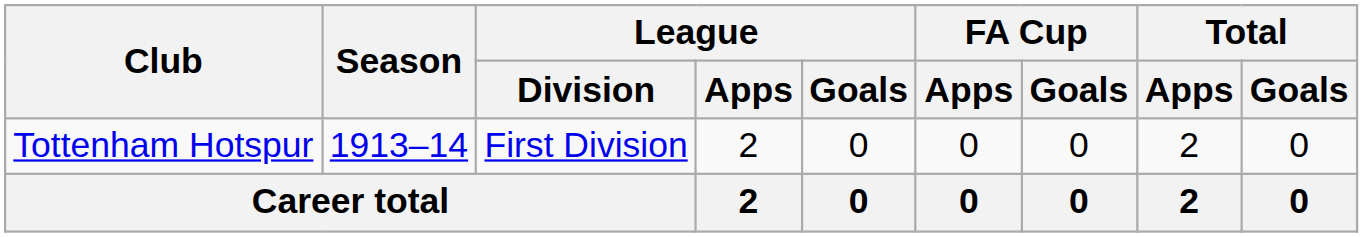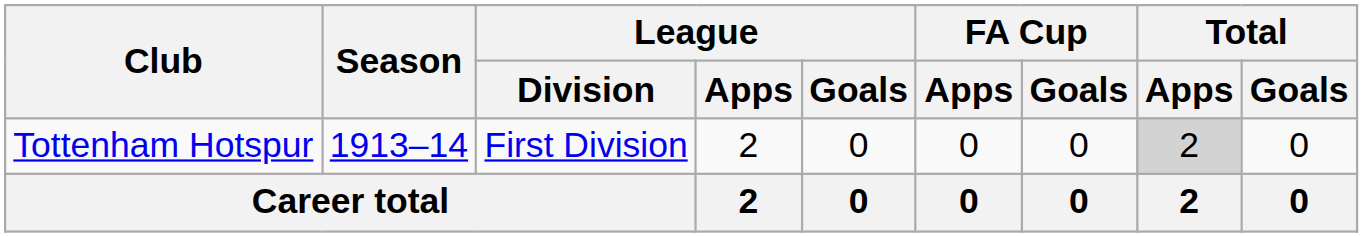Tottenham Hotspur | Total / Apps: no background -> lightgrey background
